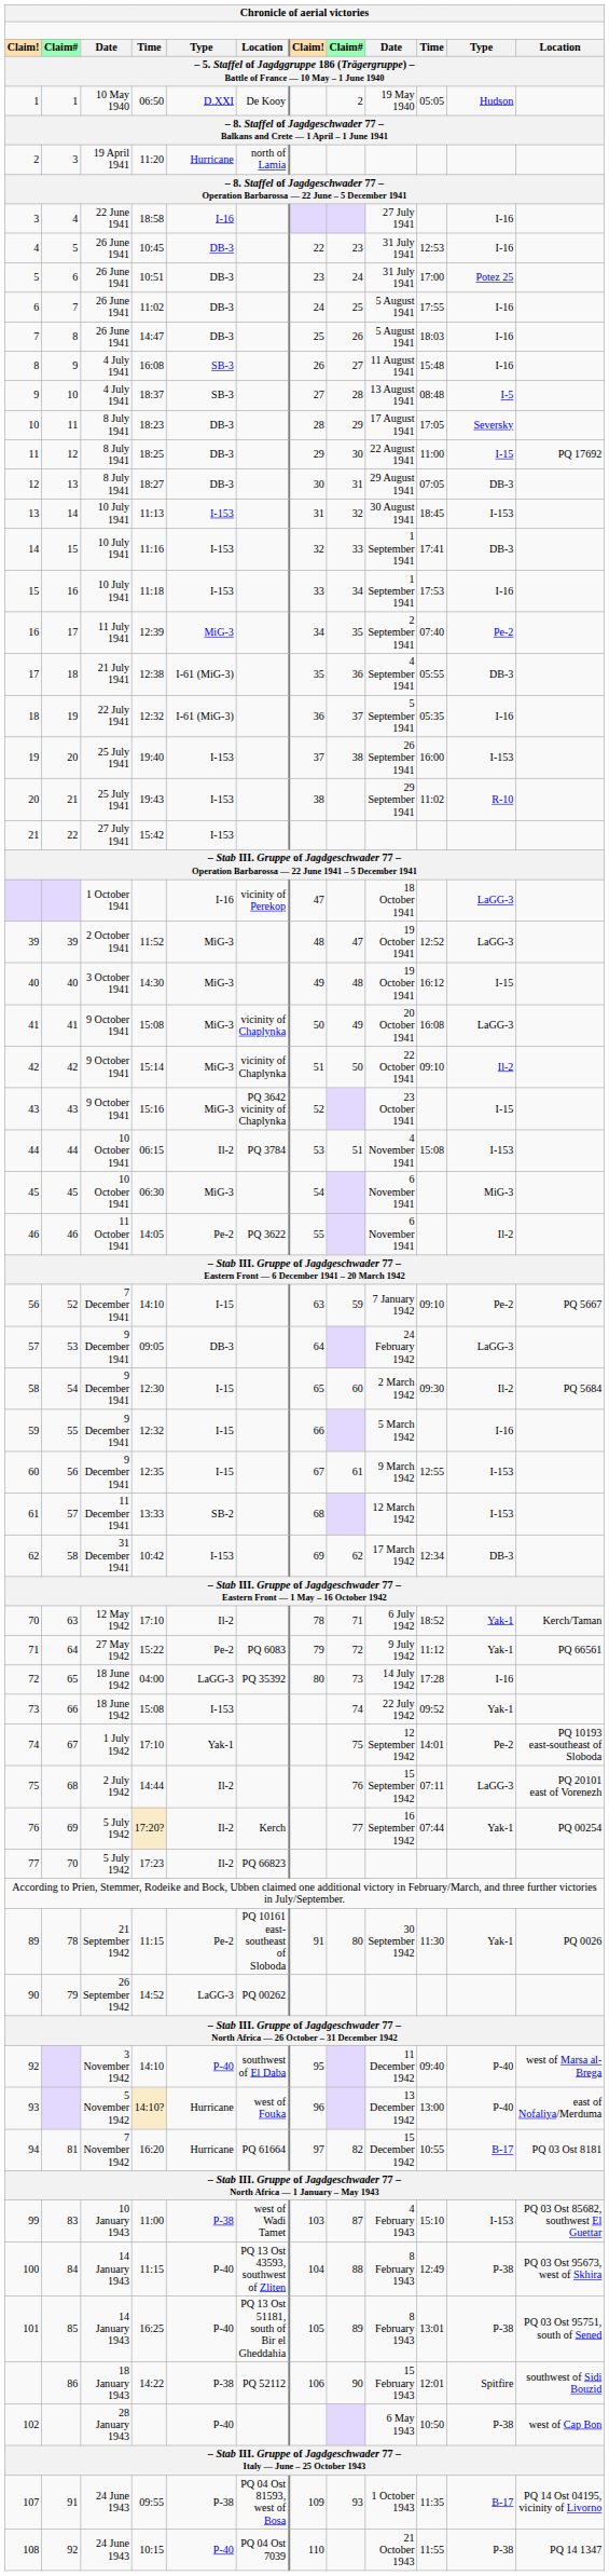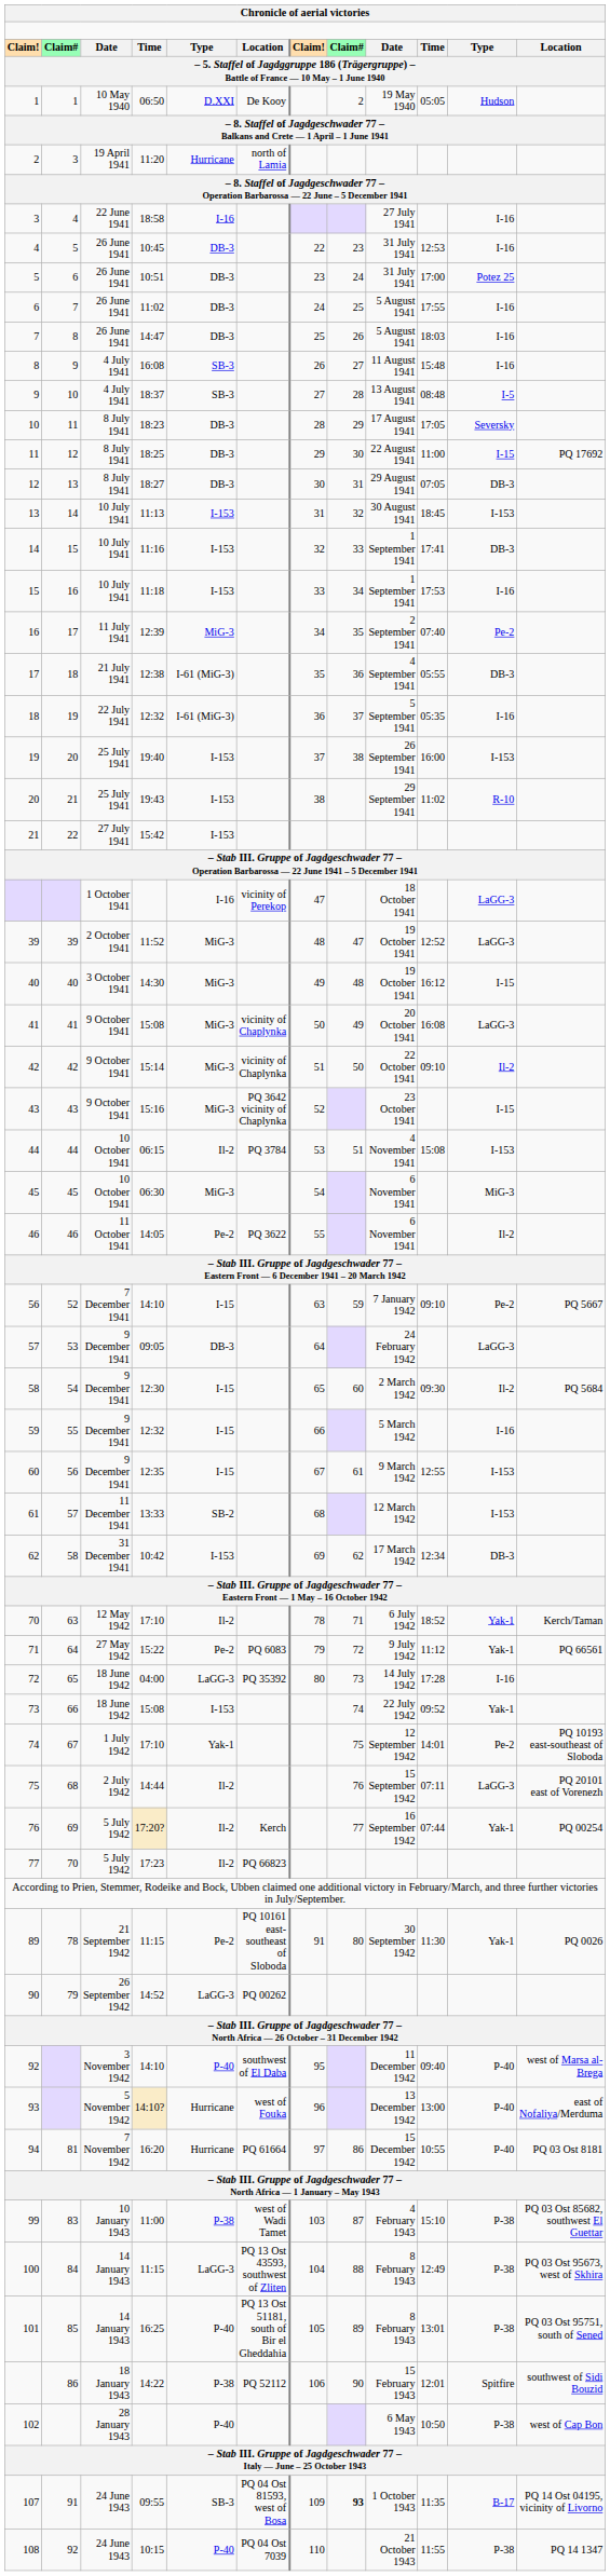94 | column 8: 82 -> 86
94 | column 11: B-17 -> P-40
99 | column 11: I-153 -> P-38
100 | column 5: P-40 -> LaGG-3
107 | column 5: P-38 -> SB-3
107 | column 8: normal -> bold
